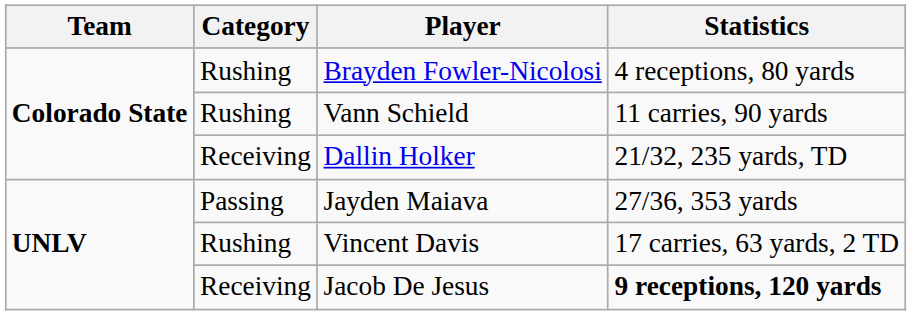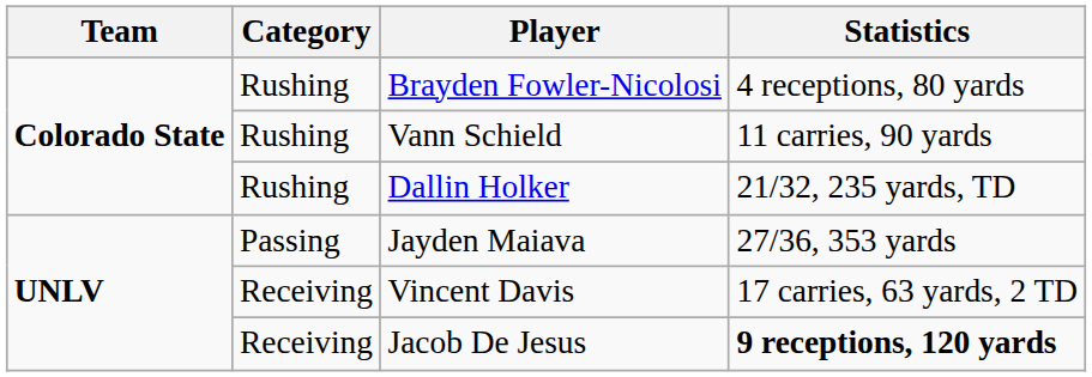Dallin Holker | Category: Receiving -> Rushing
Vincent Davis | Category: Rushing -> Receiving
